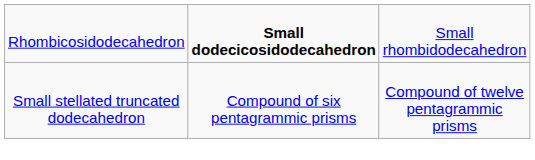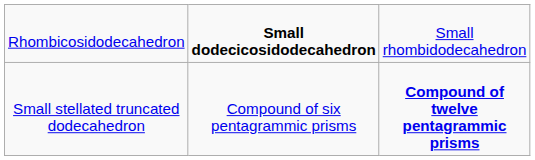Small stellated truncated dodecahedron | column 3: normal -> bold
